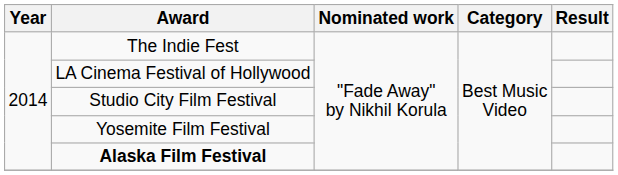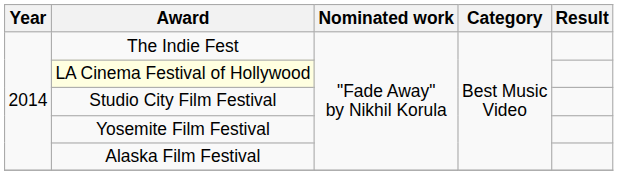LA Cinema Festival of Hollywood | Award: no background -> lightyellow background
Alaska Film Festival | Award: bold -> normal
